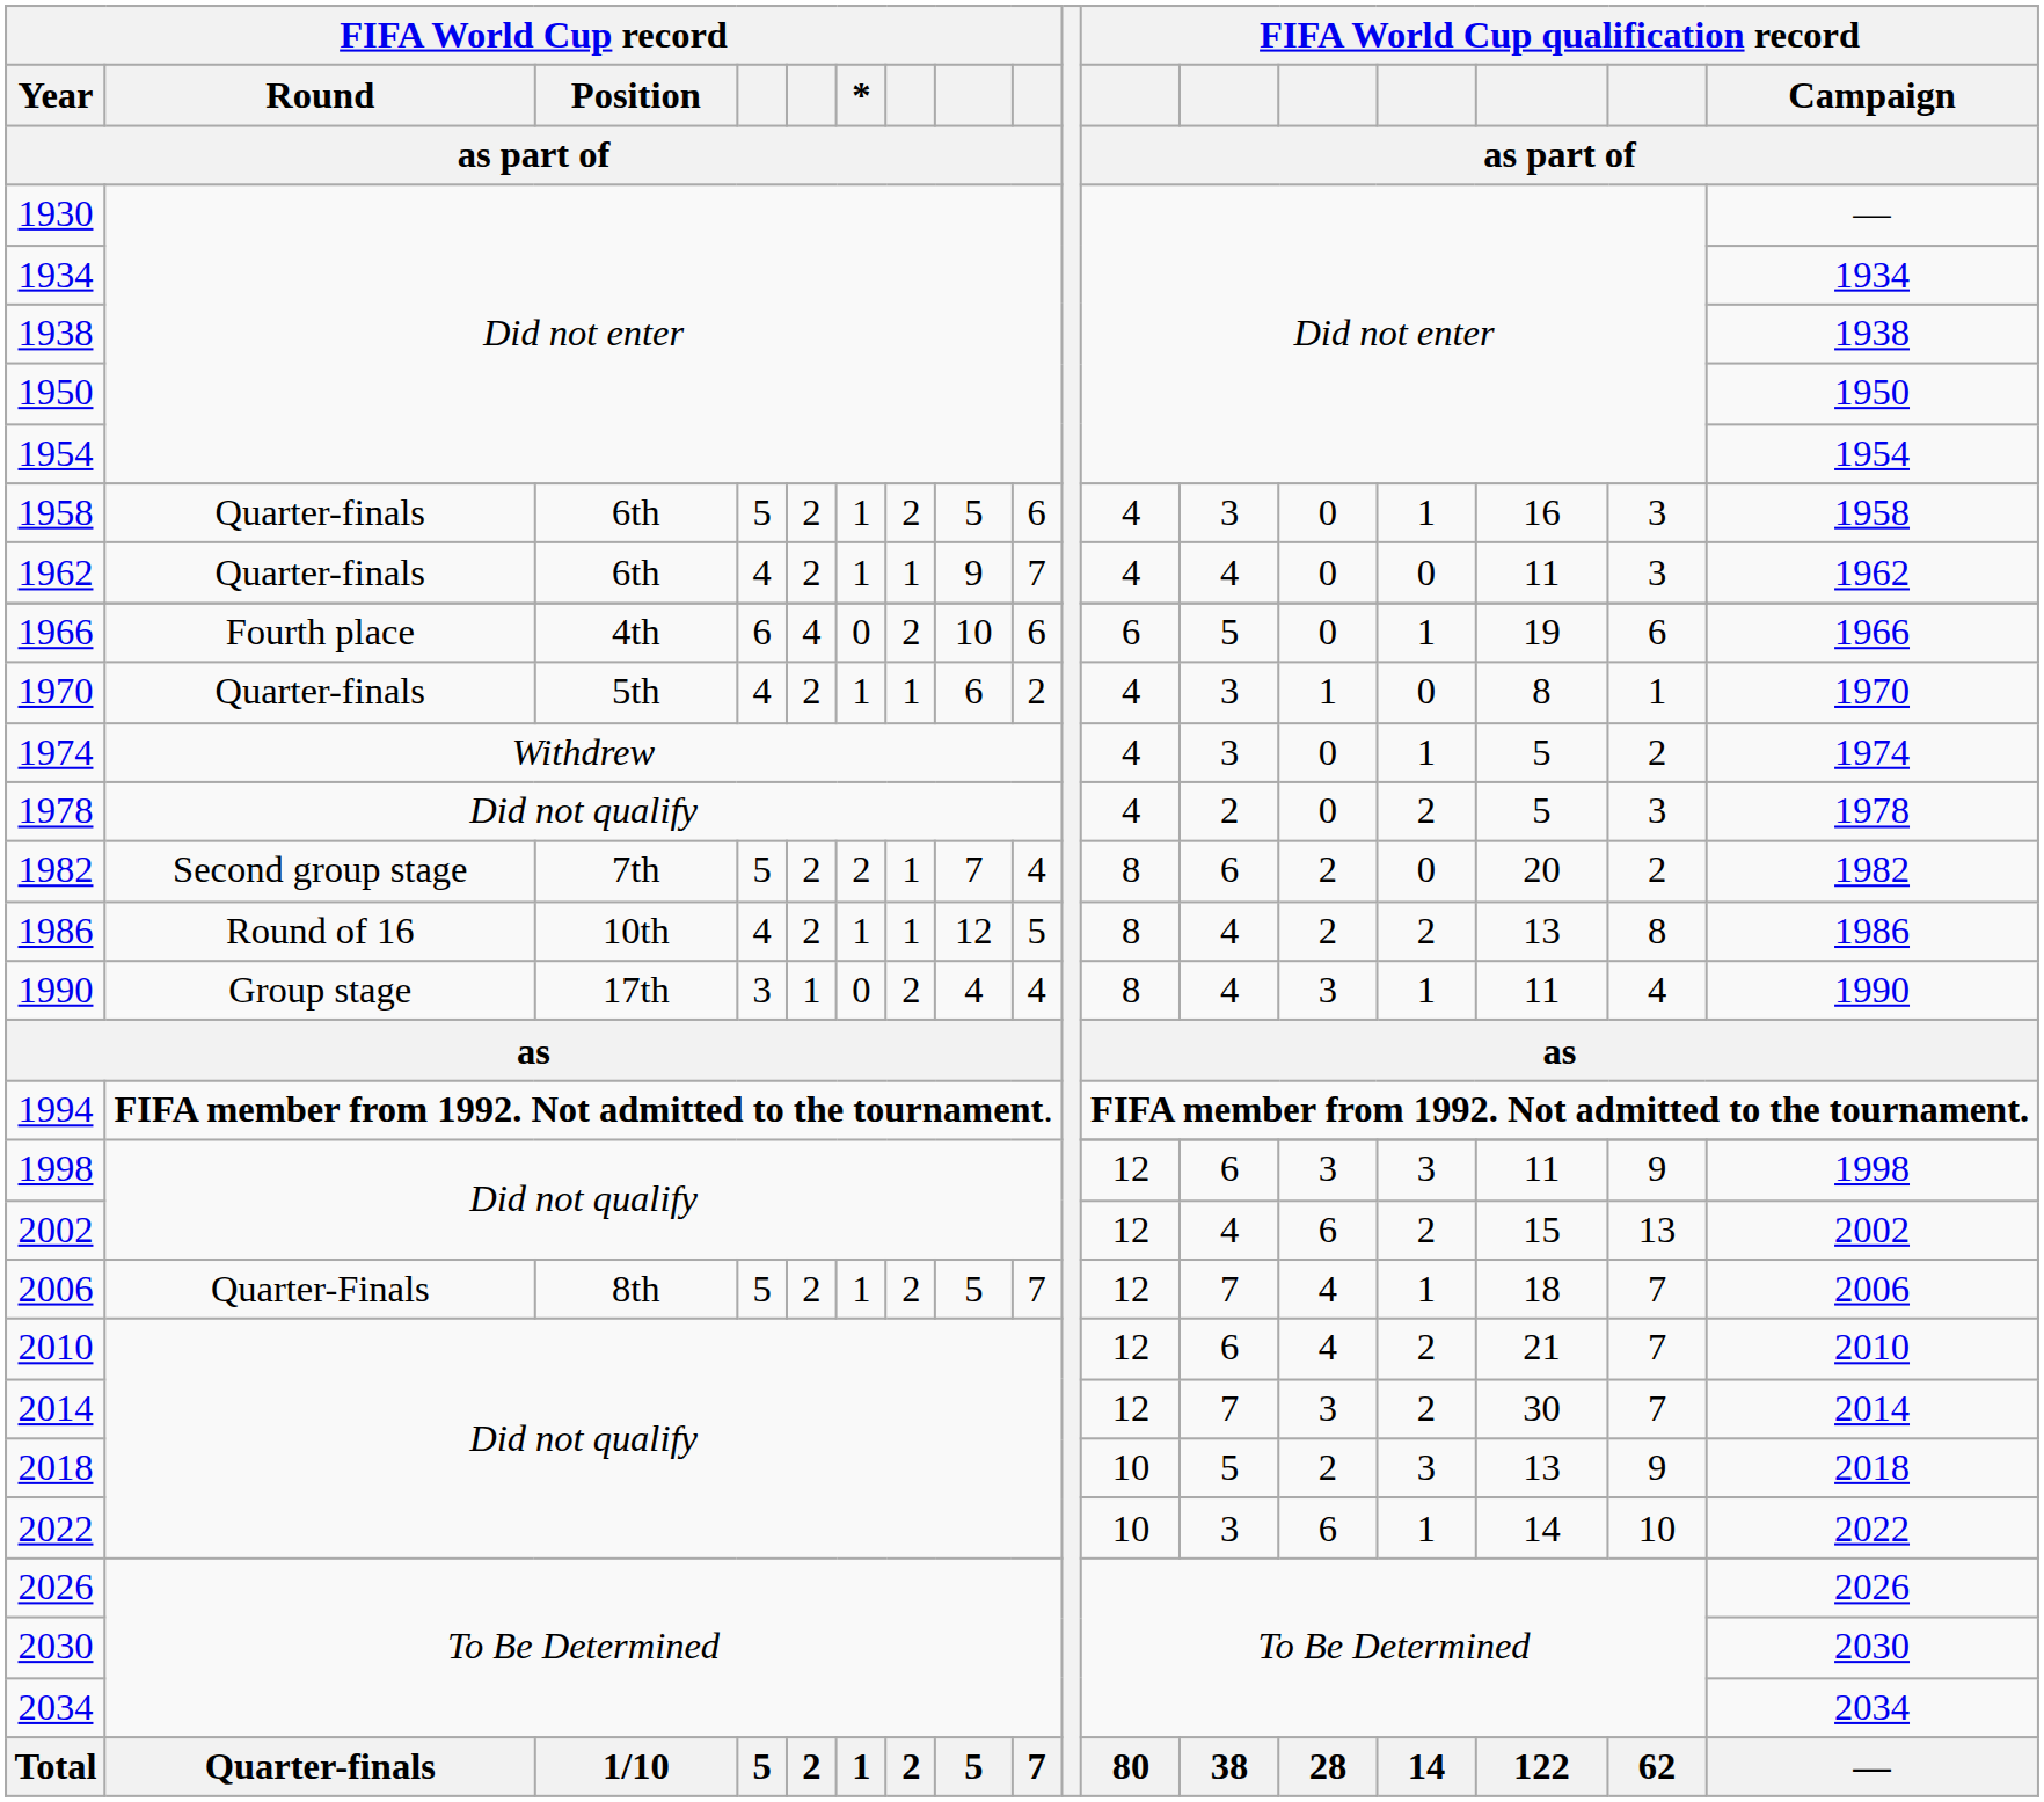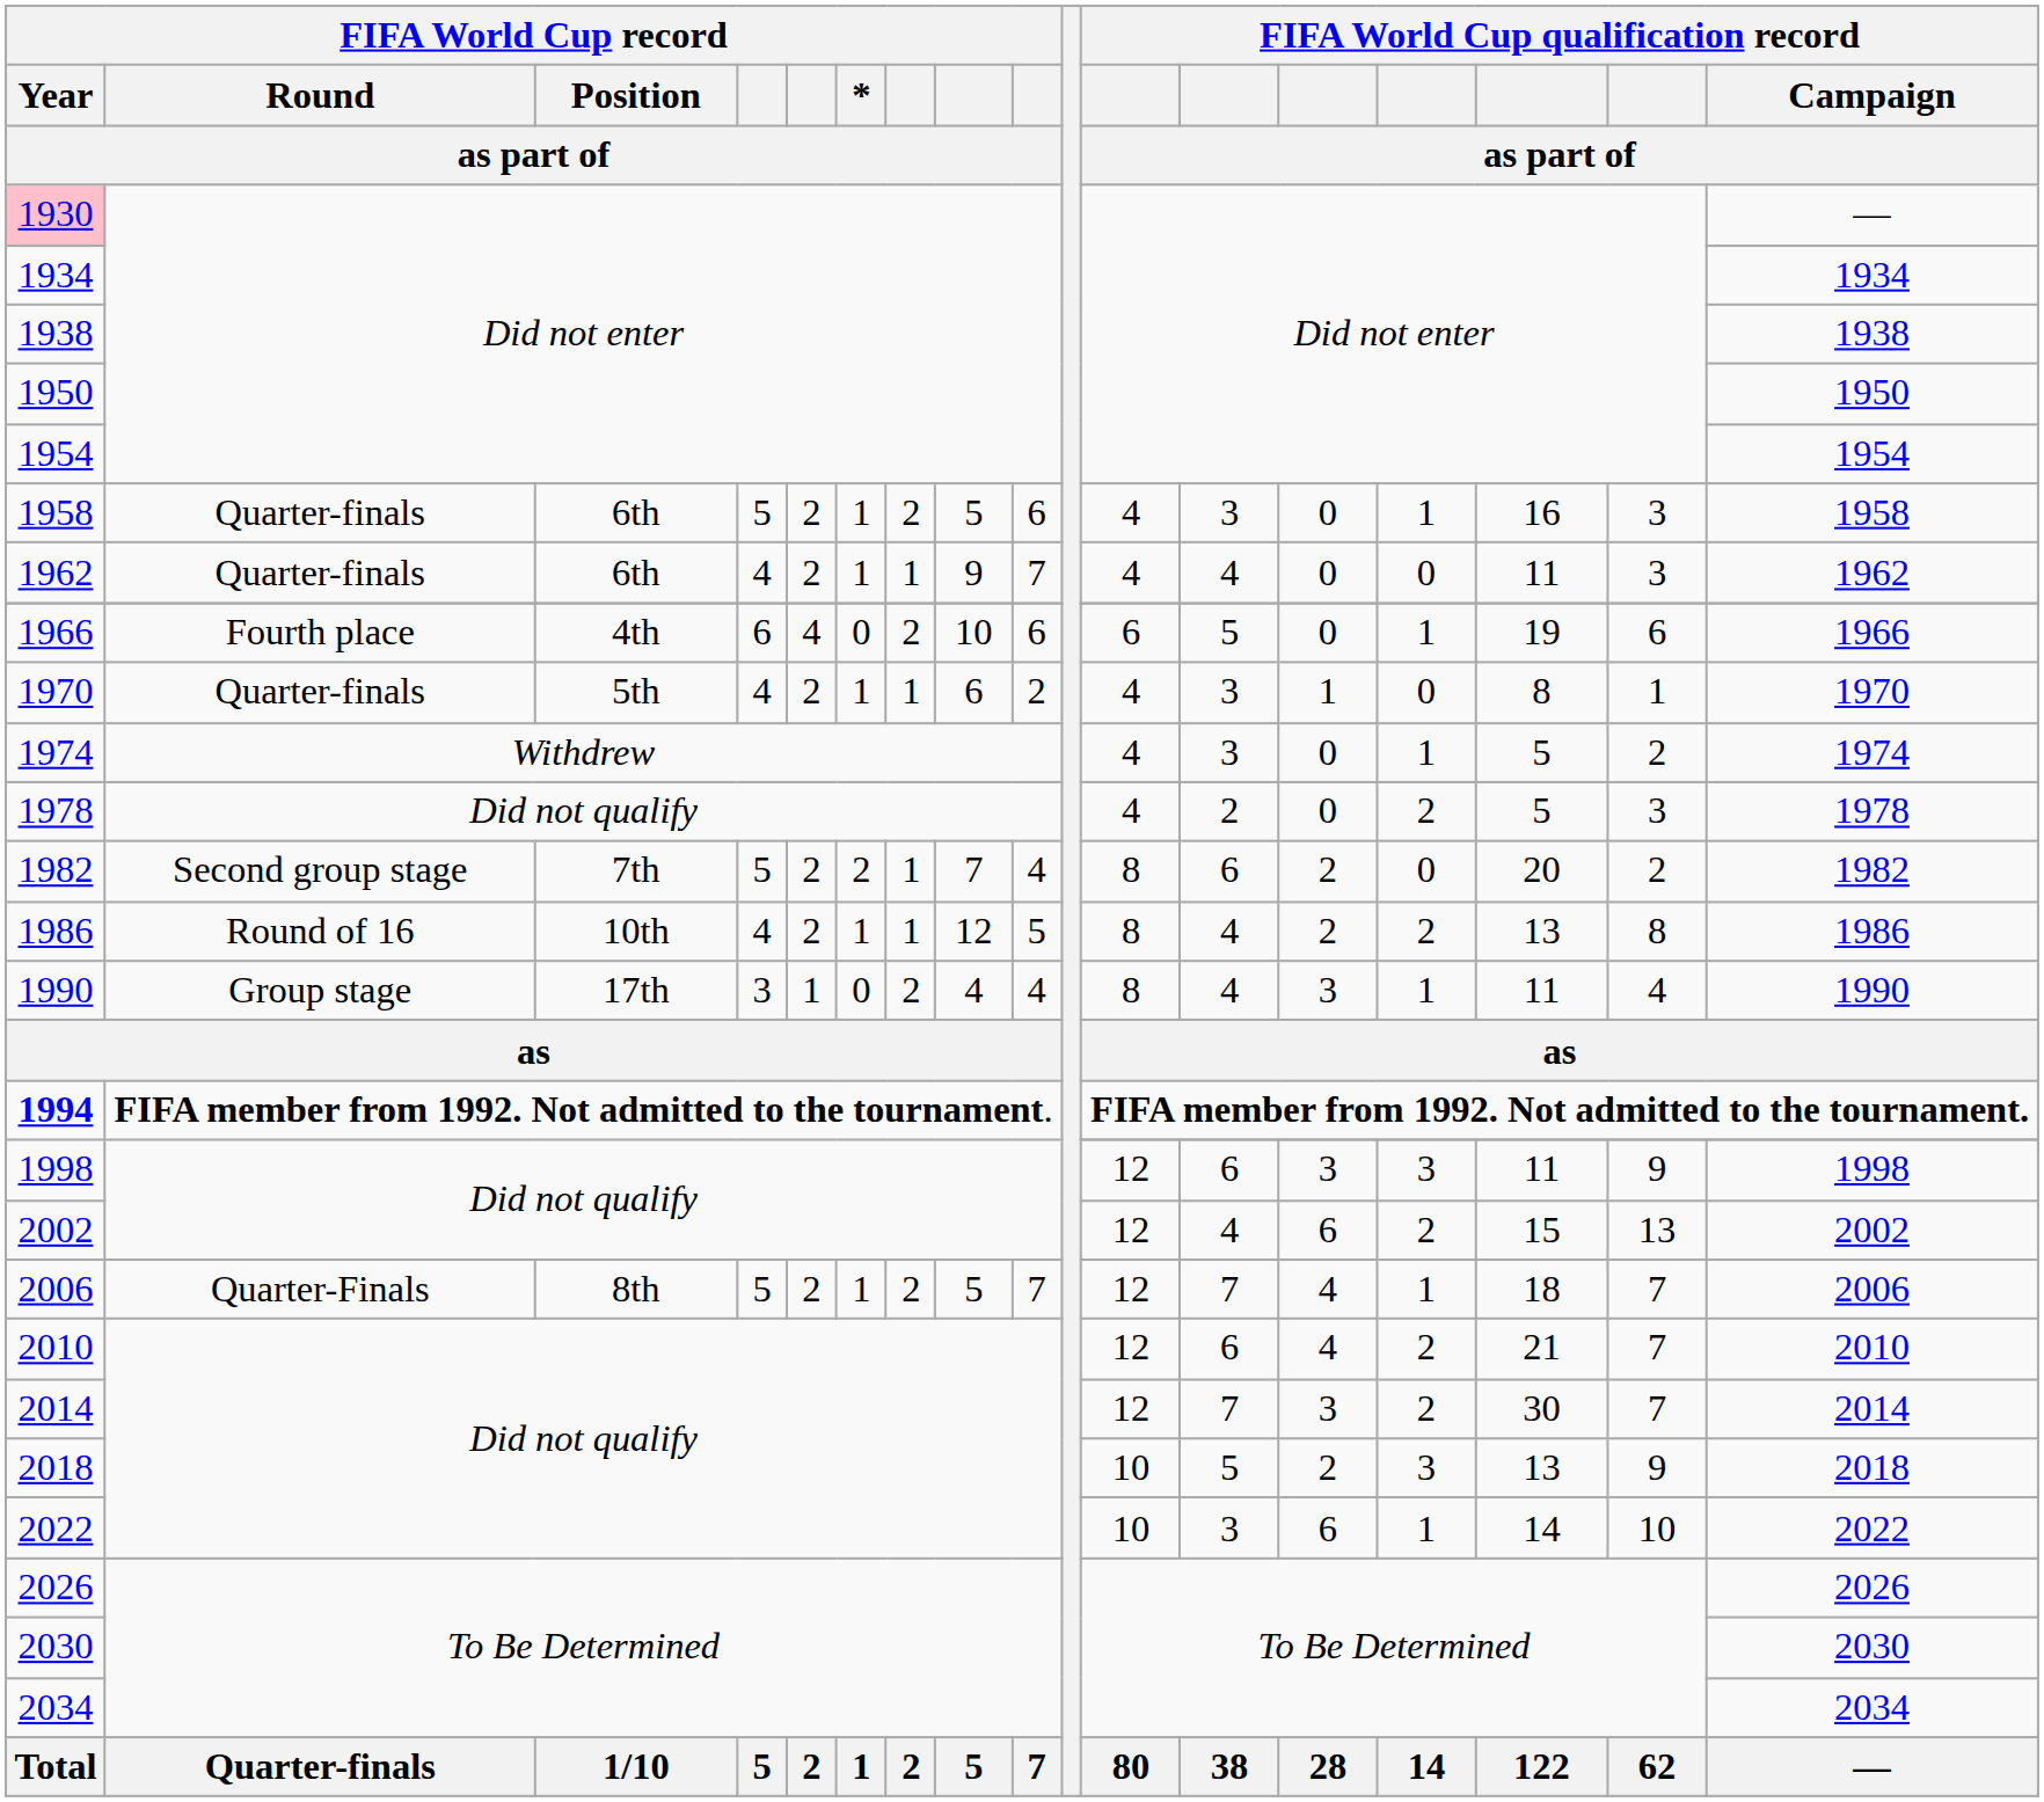1930 | FIFA World Cup record / Year / as part of: no background -> pink background
1994 | FIFA World Cup record / Year / as part of: normal -> bold
